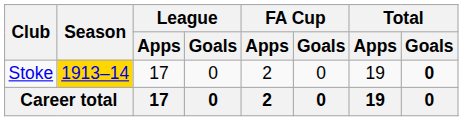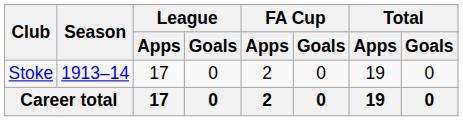Stoke | Season: gold background -> no background
Stoke | Total / Goals: bold -> normal
